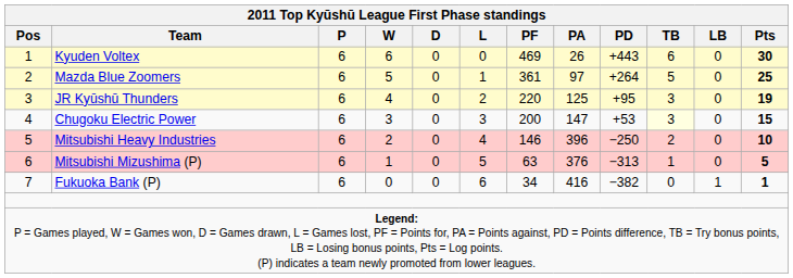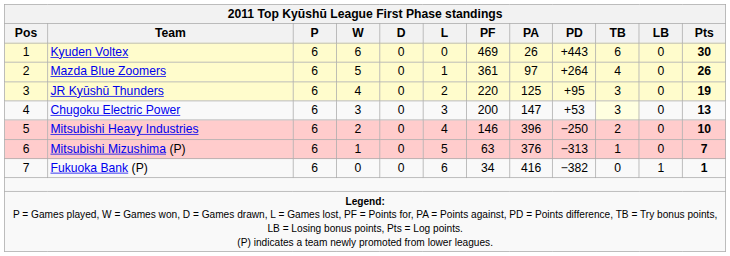Mazda Blue Zoomers | TB: 5 -> 4
Mazda Blue Zoomers | Pts: 25 -> 26
Chugoku Electric Power | Pts: 15 -> 13
Mitsubishi Mizushima (P) | Pts: 5 -> 7
